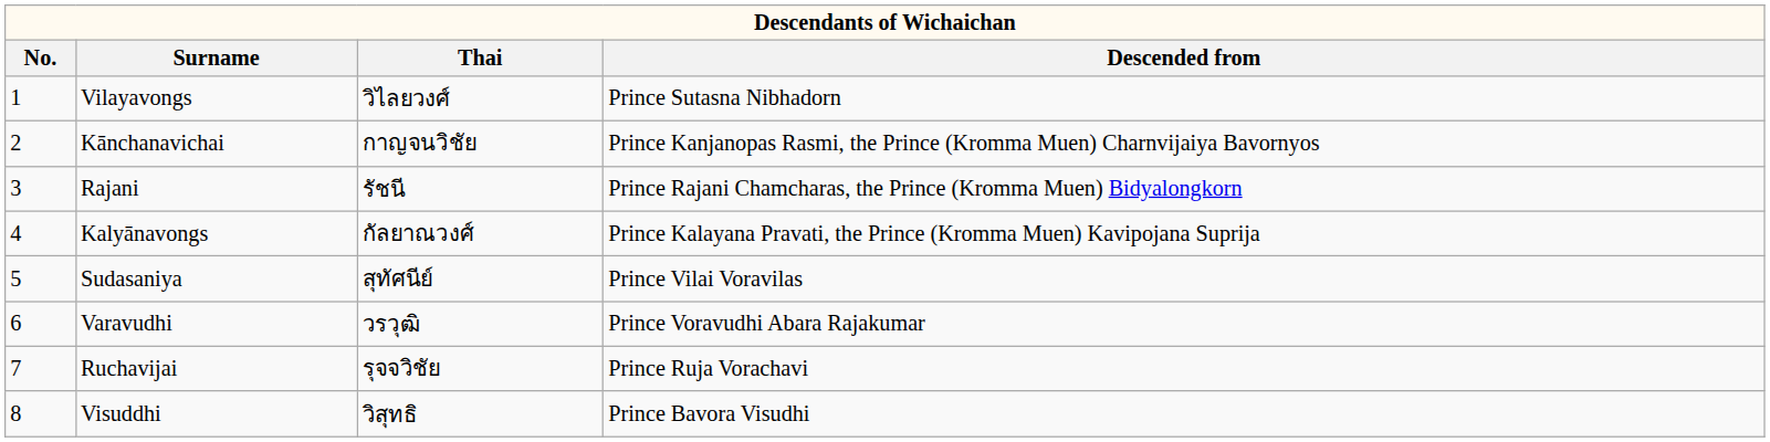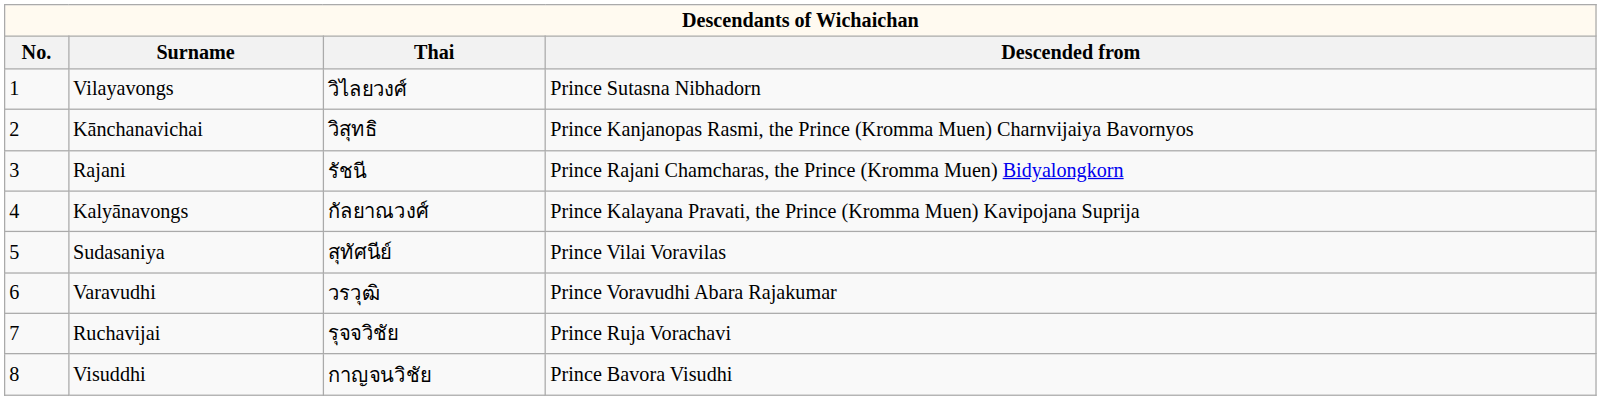Kānchanavichai | Thai: กาญจนวิชัย -> วิสุทธิ
Visuddhi | Thai: วิสุทธิ -> กาญจนวิชัย
